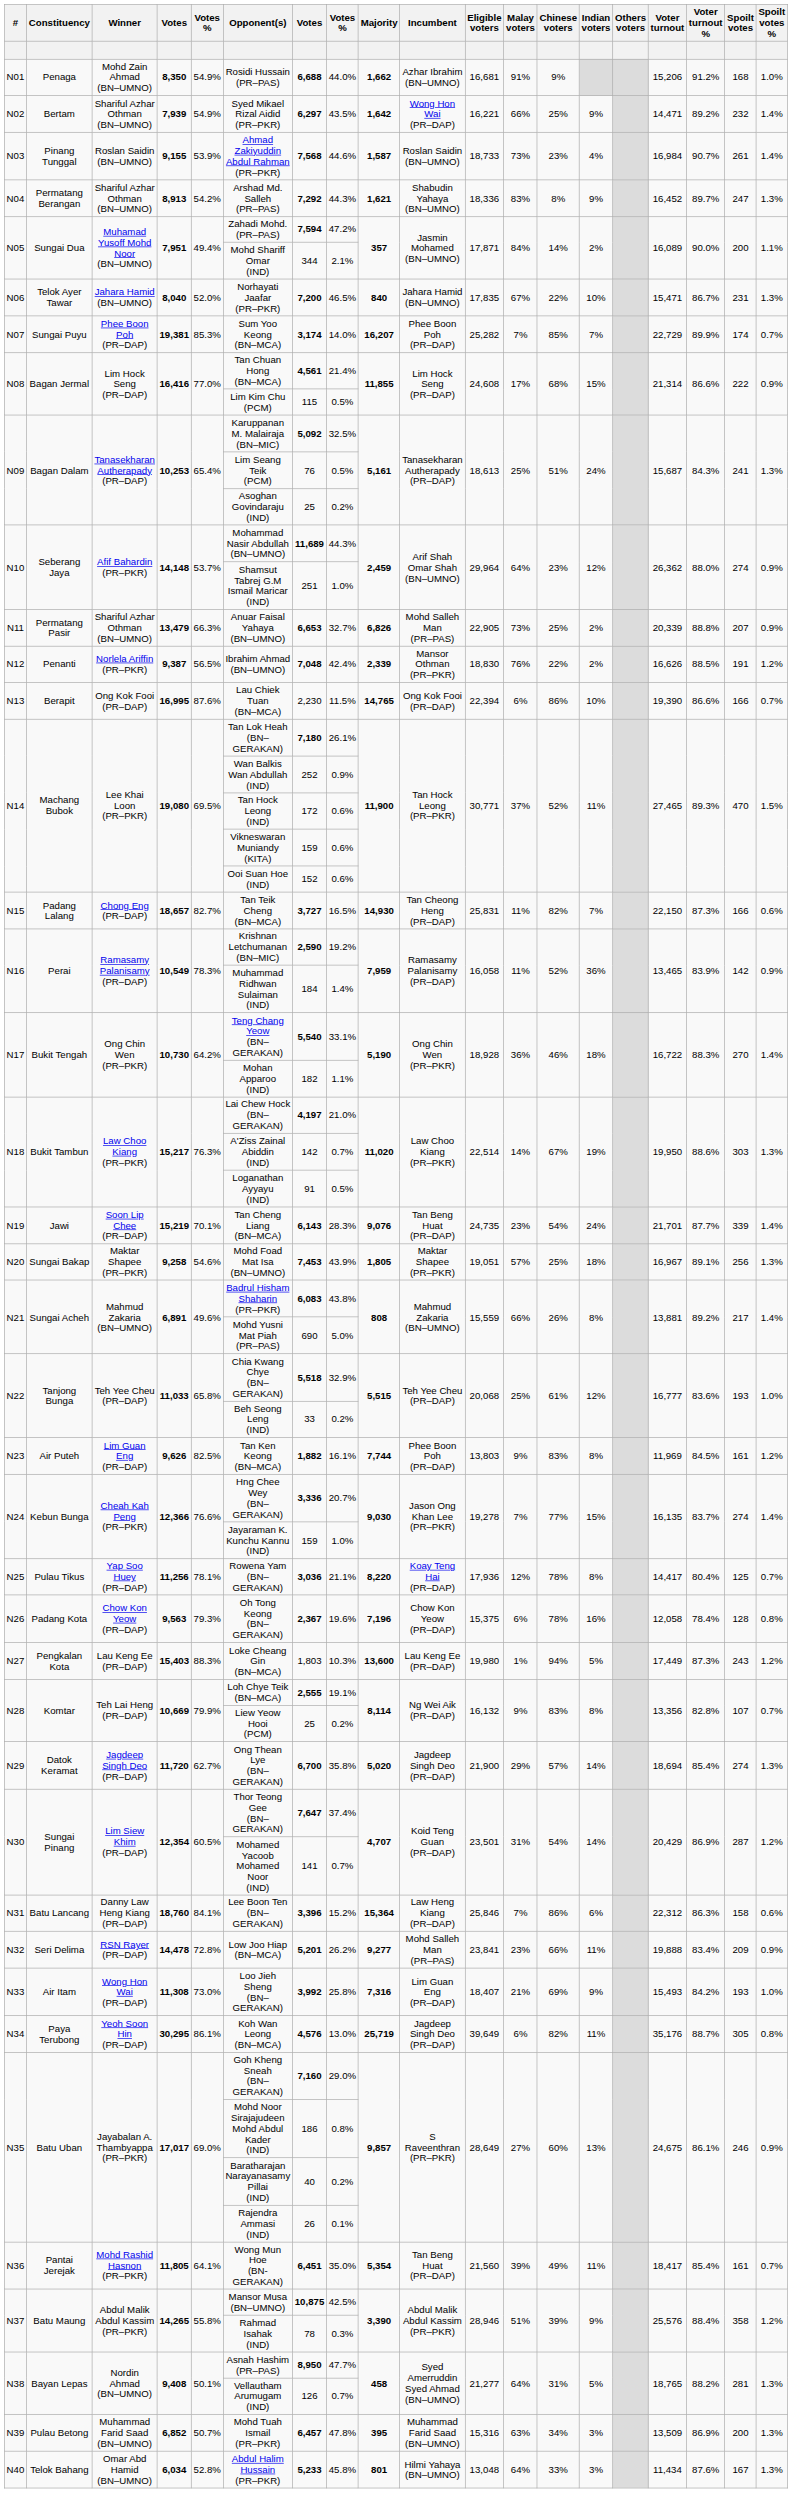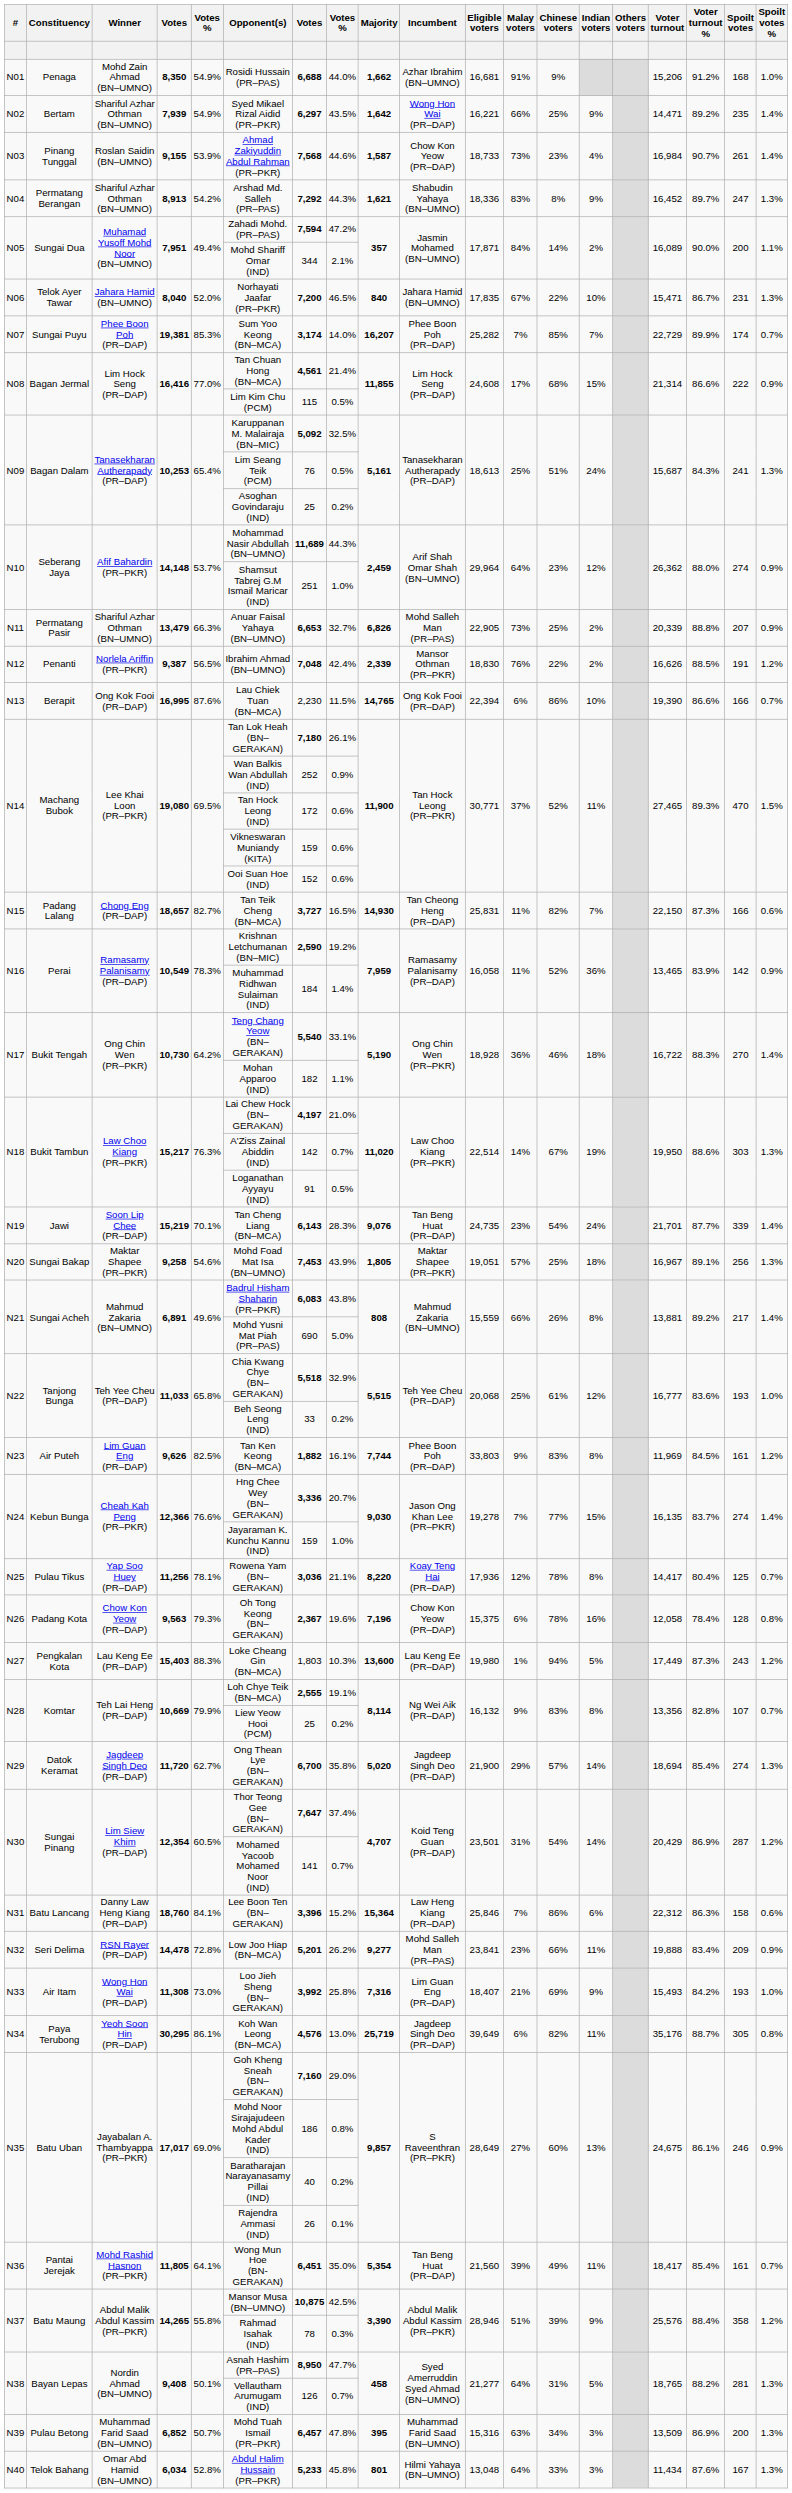N02 | Spoilt votes: 232 -> 235
N03 | Incumbent: Roslan Saidin (BN–UMNO) -> Chow Kon Yeow (PR–DAP)
N23 | Eligible voters: 13,803 -> 33,803
